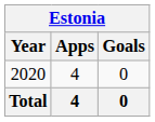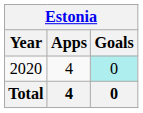2020 | Goals: no background -> paleturquoise background
